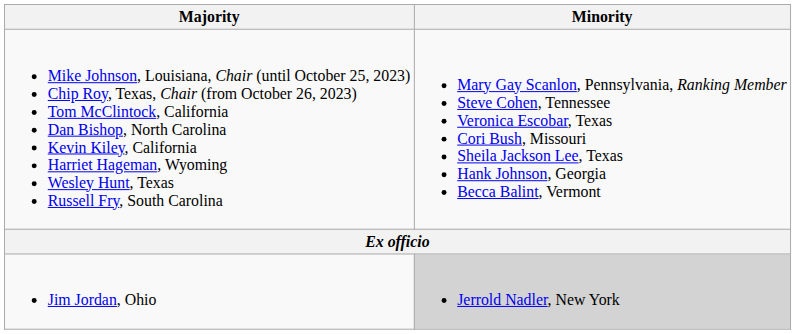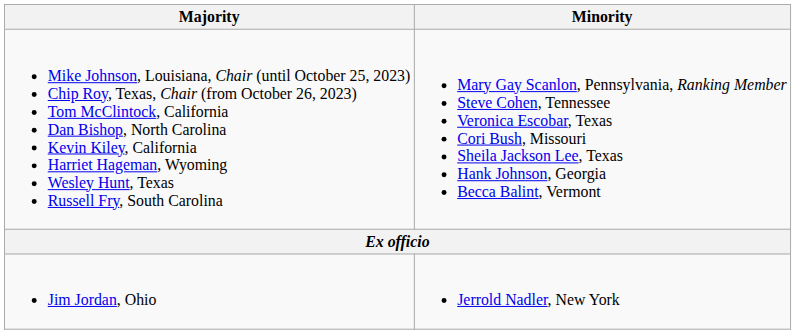Jim Jordan, Ohio | Minority: lightgrey background -> no background
